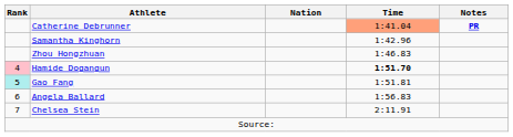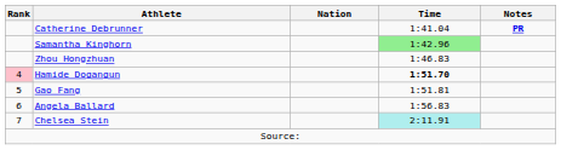Catherine Debrunner | Time: lightsalmon background -> no background
Samantha Kinghorn | Time: no background -> lightgreen background
Gao Fang | Rank: paleturquoise background -> no background
Chelsea Stein | Time: no background -> paleturquoise background
